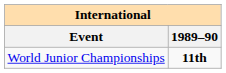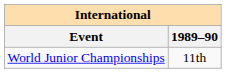World Junior Championships | 1989–90: bold -> normal
